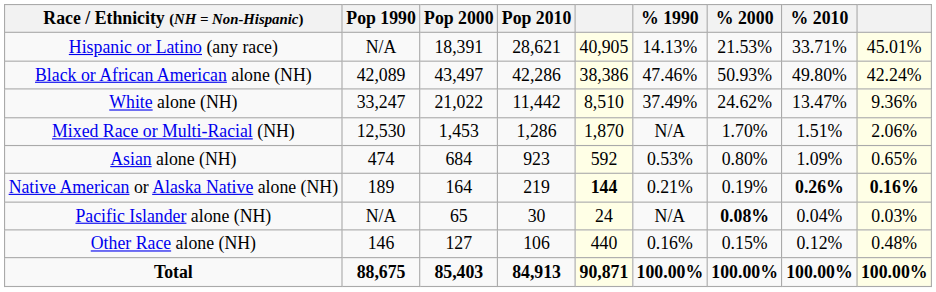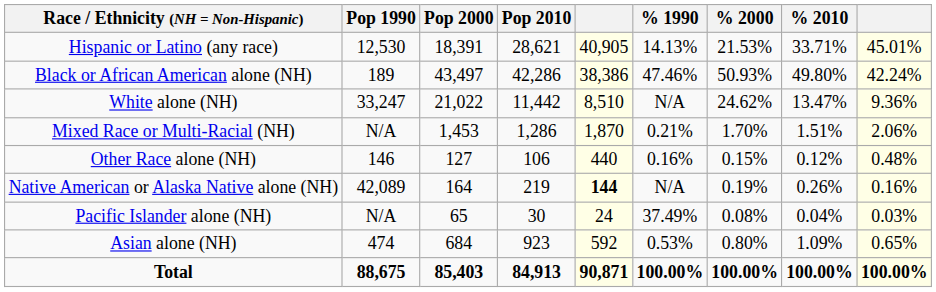Hispanic or Latino (any race) | Pop 1990: N/A -> 12,530
Black or African American alone (NH) | Pop 1990: 42,089 -> 189
White alone (NH) | % 1990: 37.49% -> N/A
Mixed Race or Multi-Racial (NH) | Pop 1990: 12,530 -> N/A
Mixed Race or Multi-Racial (NH) | % 1990: N/A -> 0.21%
rows swapped: Asian alone (NH) <-> Other Race alone (NH)
Native American or Alaska Native alone (NH) | Pop 1990: 189 -> 42,089
Native American or Alaska Native alone (NH) | % 1990: 0.21% -> N/A
Native American or Alaska Native alone (NH) | % 2010: bold -> normal
Native American or Alaska Native alone (NH) | column 9: bold -> normal
Pacific Islander alone (NH) | % 1990: N/A -> 37.49%
Pacific Islander alone (NH) | % 2000: bold -> normal
